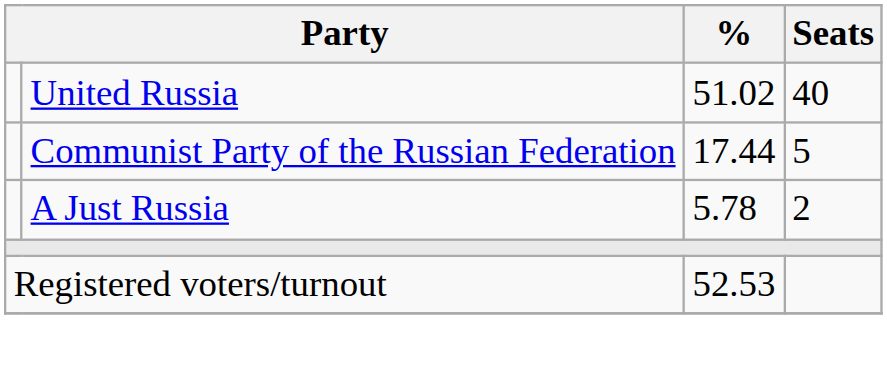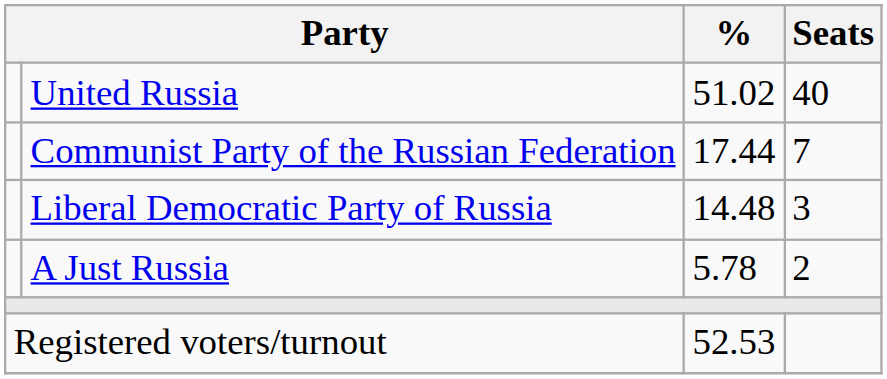Communist Party of the Russian Federation | Seats: 5 -> 7
+ row: Liberal Democratic Party of Russia | 14.48 | 3
